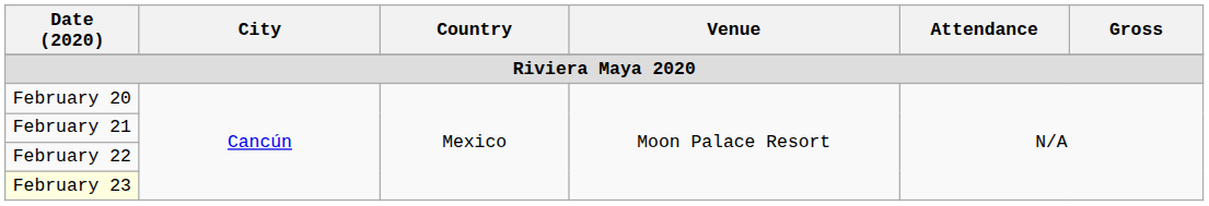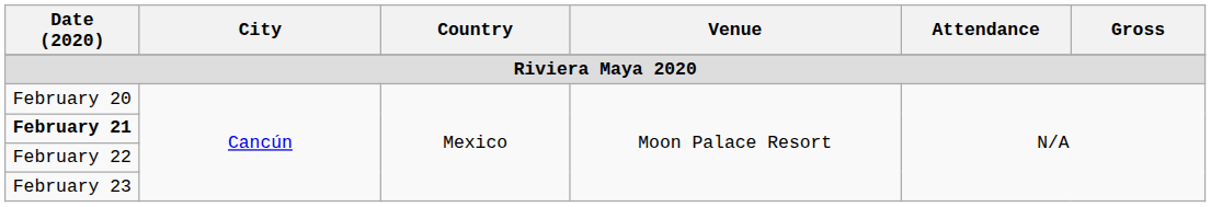February 21 | Date (2020): normal -> bold
February 23 | Date (2020): lightyellow background -> no background
